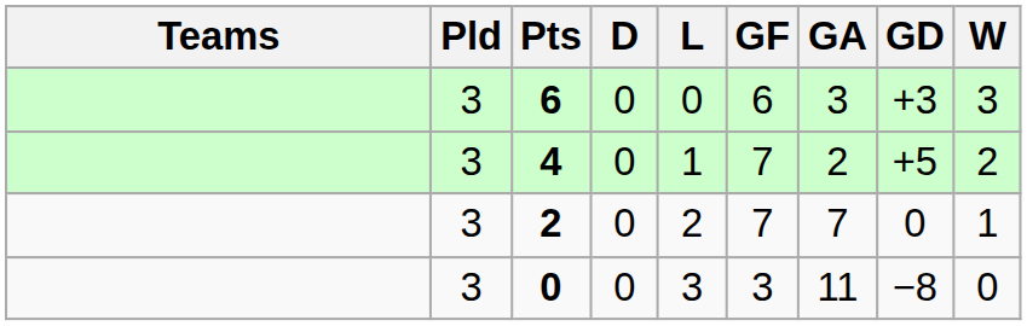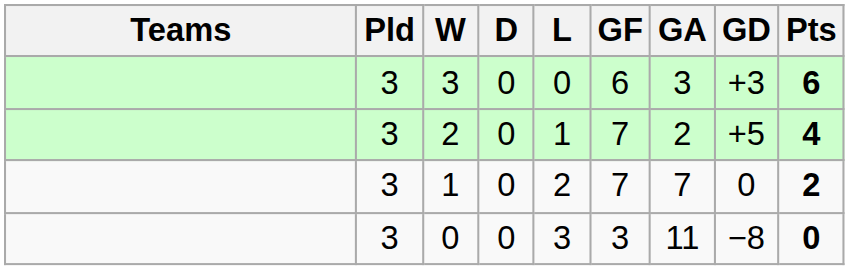columns swapped: W <-> Pts
